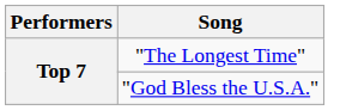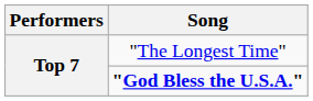"God Bless the U.S.A." | Song: normal -> bold
